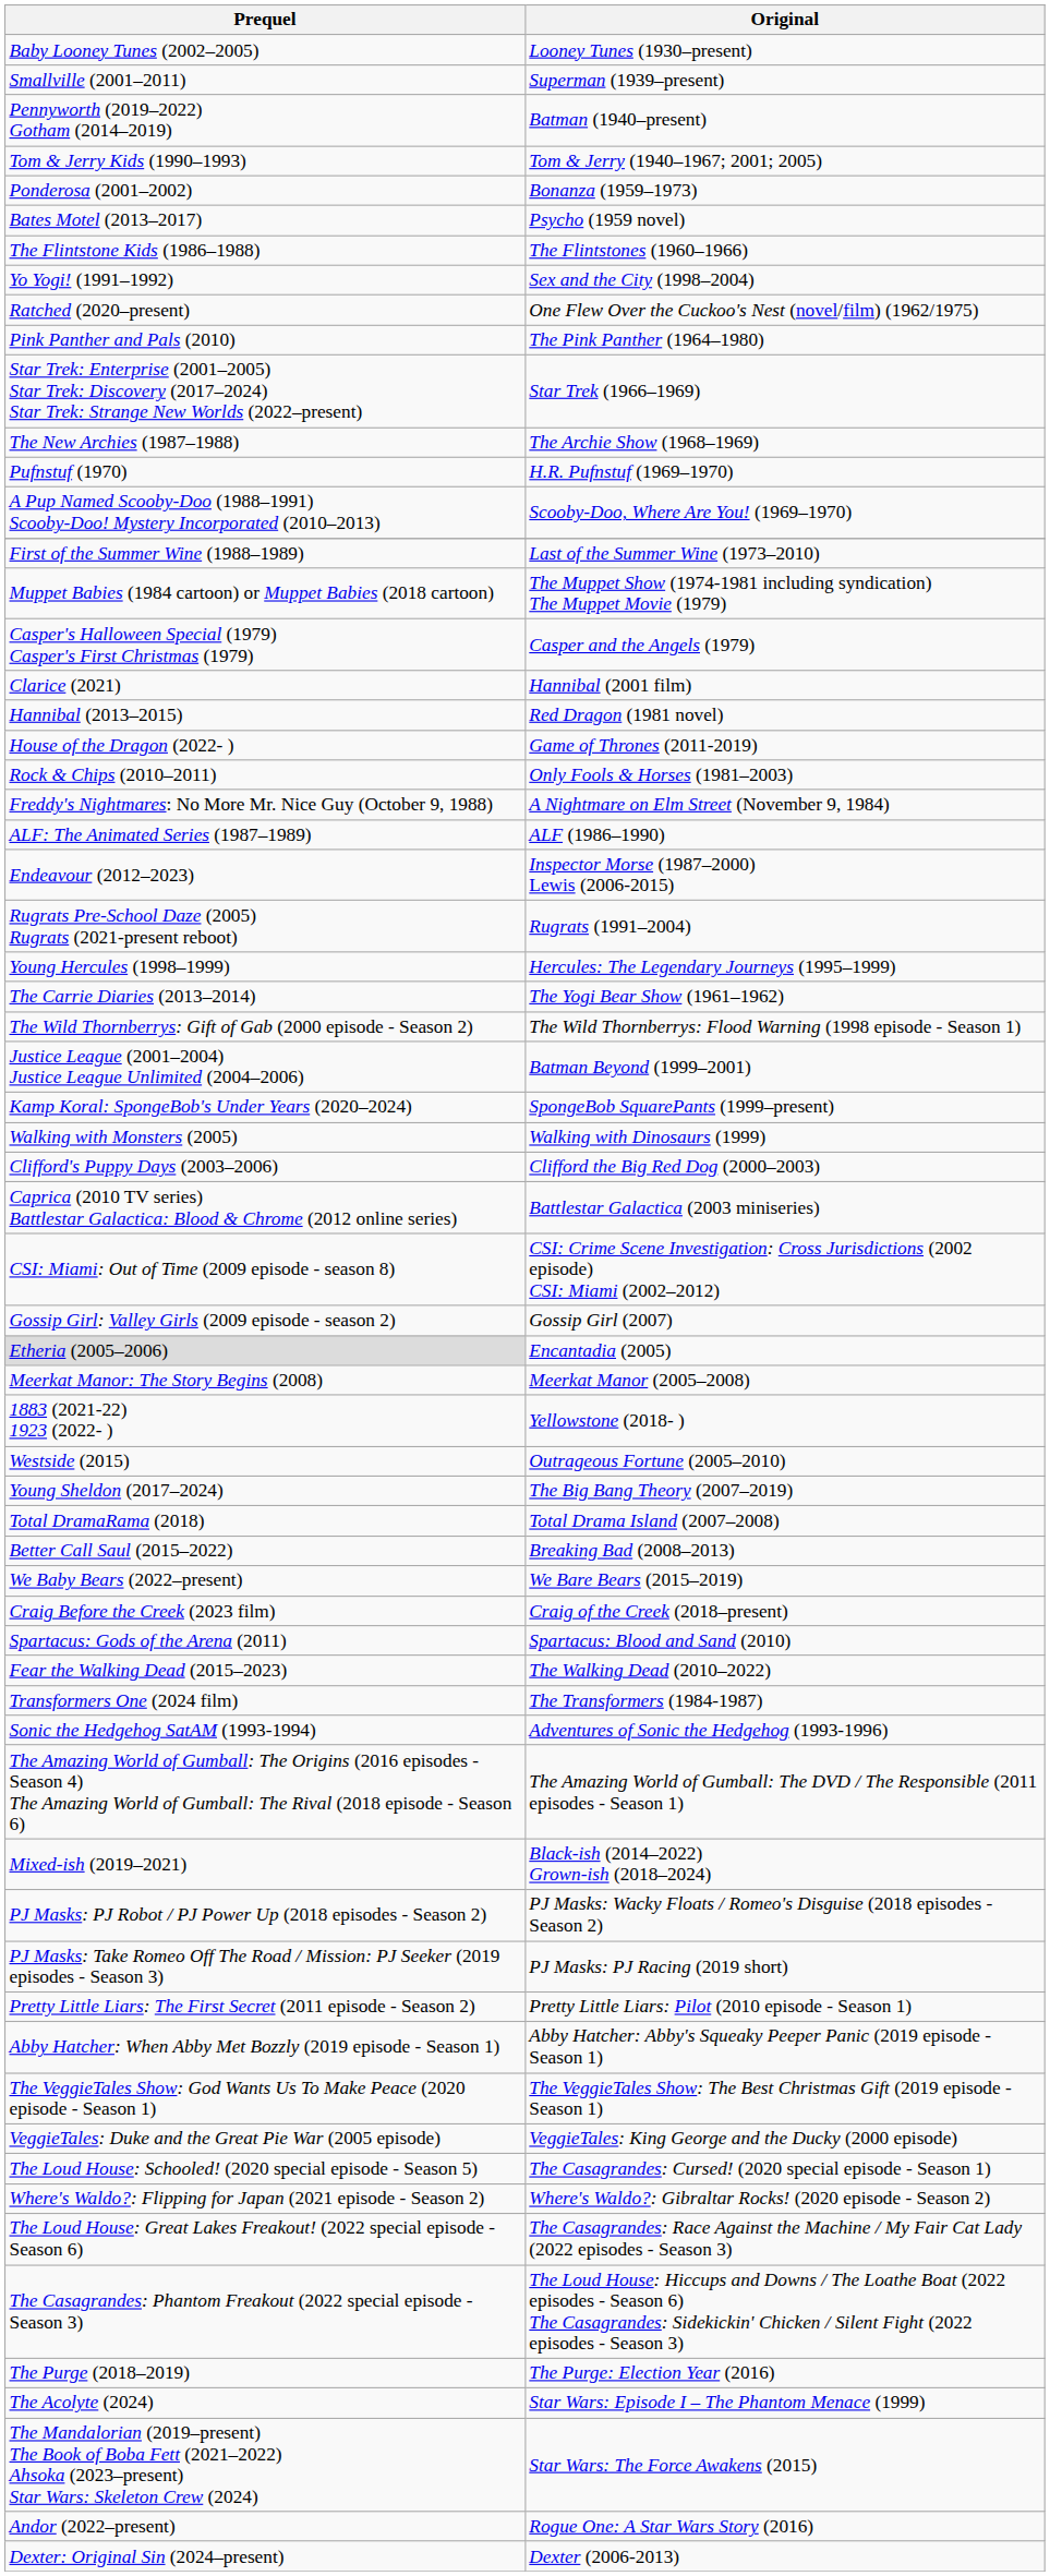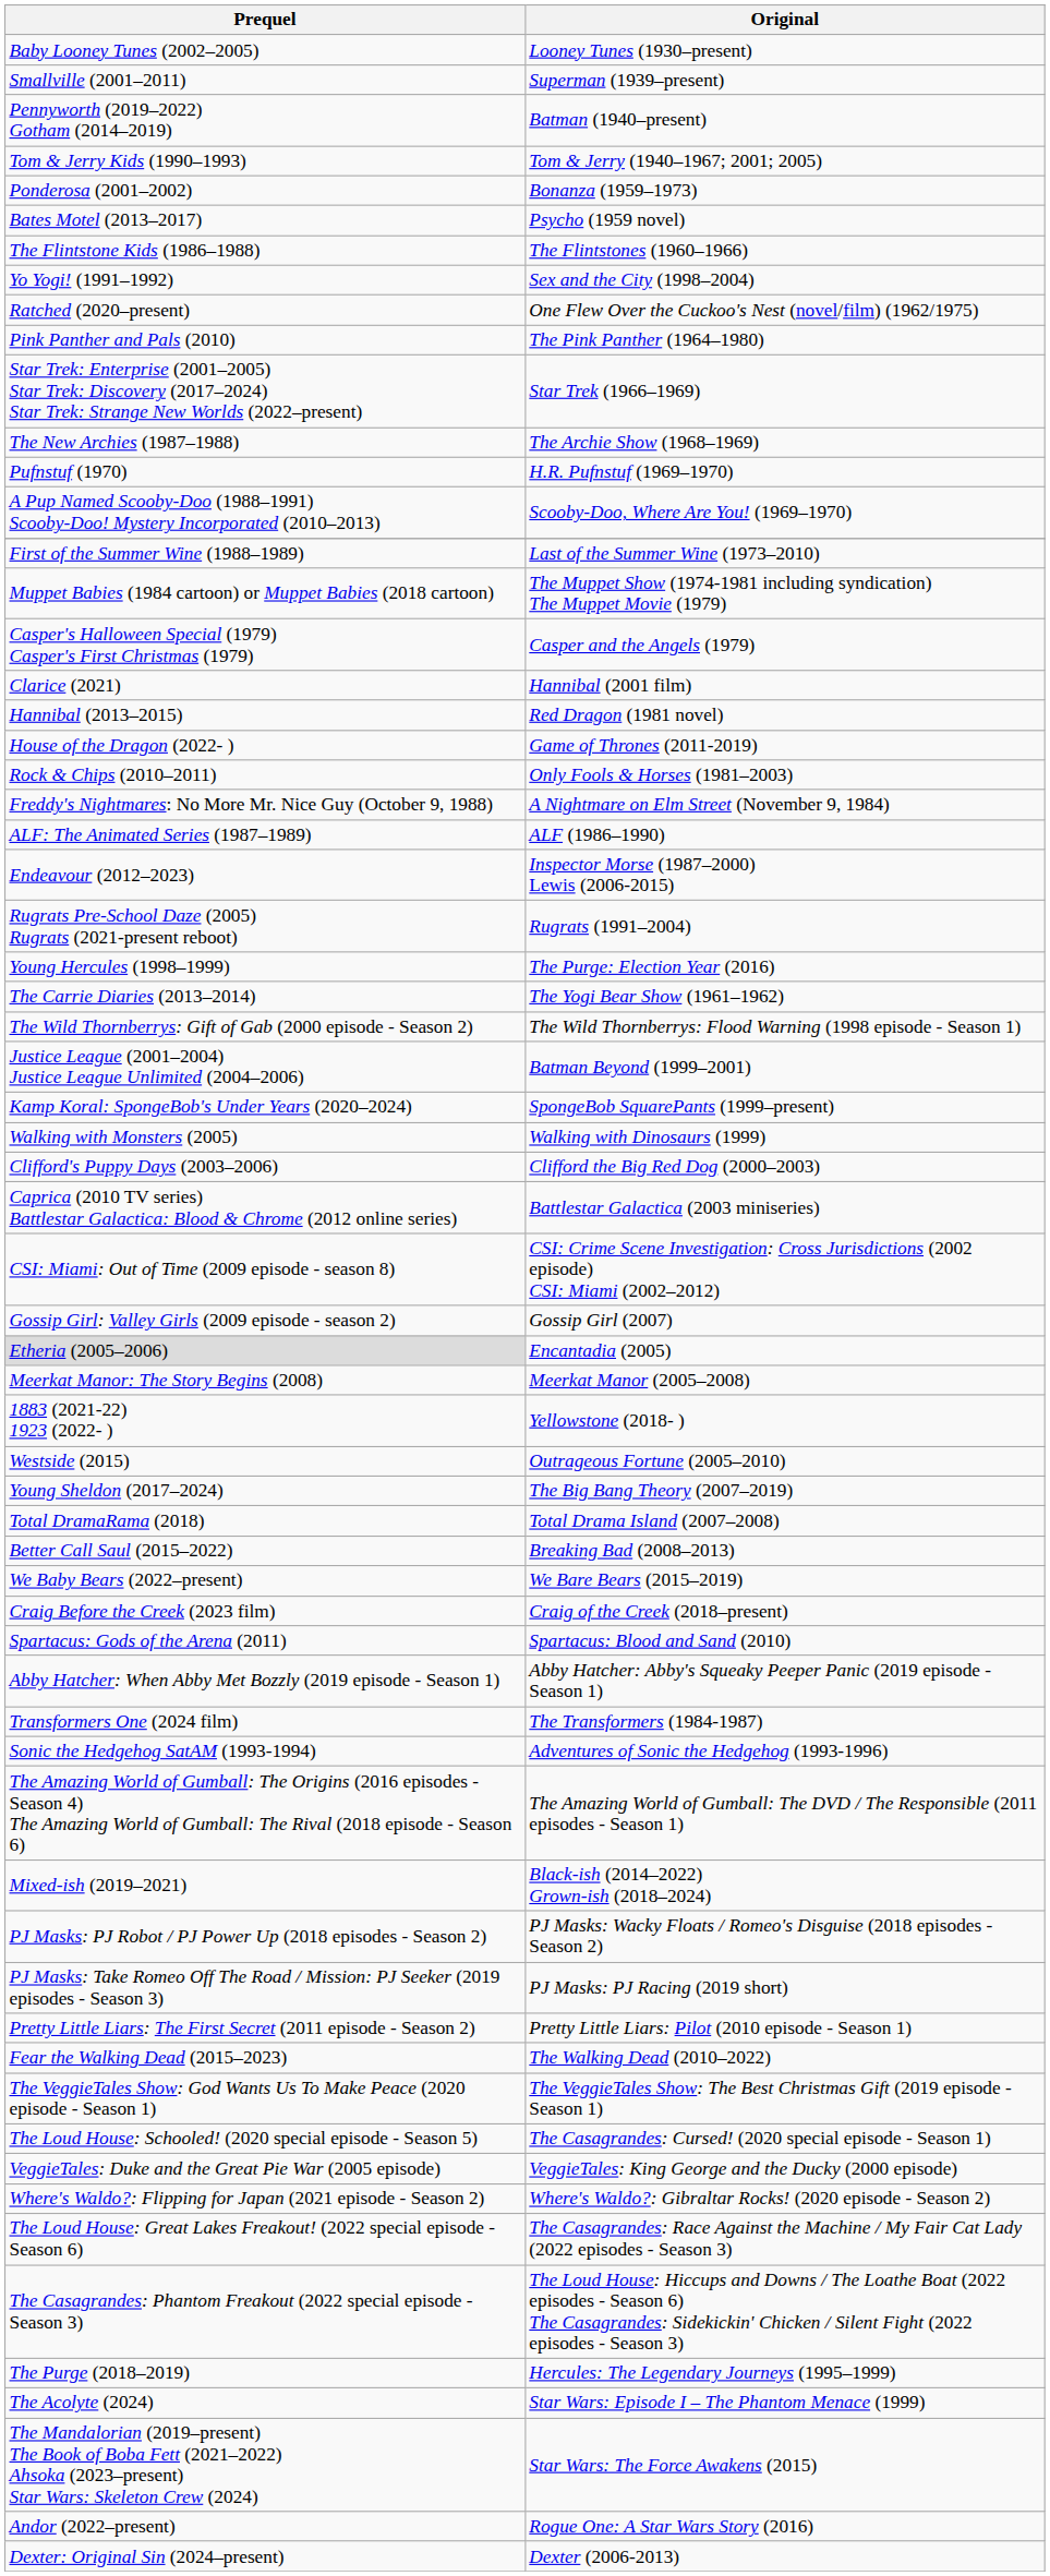Young Hercules (1998–1999) | Original: Hercules: The Legendary Journeys (1995–1999) -> The Purge: Election Year (2016)
rows swapped: Fear the Walking Dead (2015–2023) <-> Abby Hatcher: When Abby Met Bozzly (2019 episode - Season 1)
rows swapped: The Loud House: Schooled! (2020 special episode - Season 5) <-> VeggieTales: Duke and the Great Pie War (2005 episode)
The Purge (2018–2019) | Original: The Purge: Election Year (2016) -> Hercules: The Legendary Journeys (1995–1999)
